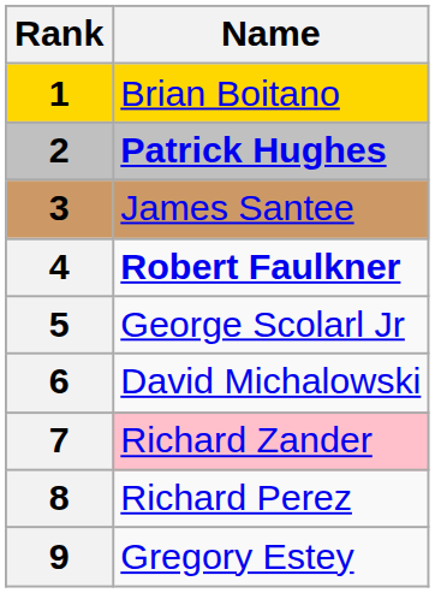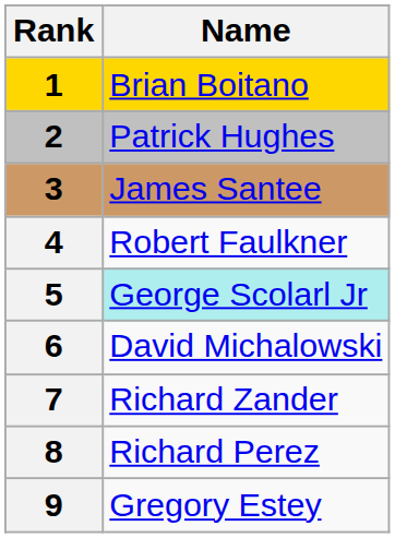Patrick Hughes | Name: bold -> normal
Robert Faulkner | Name: bold -> normal
George Scolarl Jr | Name: no background -> paleturquoise background
Richard Zander | Name: pink background -> no background
